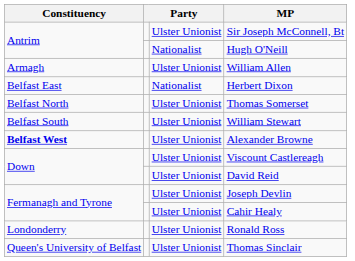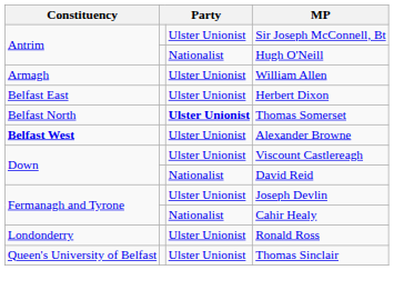Herbert Dixon | column 3: Nationalist -> Ulster Unionist
Thomas Somerset | column 3: normal -> bold
- row: Belfast South | Ulster Unionist | William Stewart
David Reid | column 3: Ulster Unionist -> Nationalist
Cahir Healy | column 3: Ulster Unionist -> Nationalist
